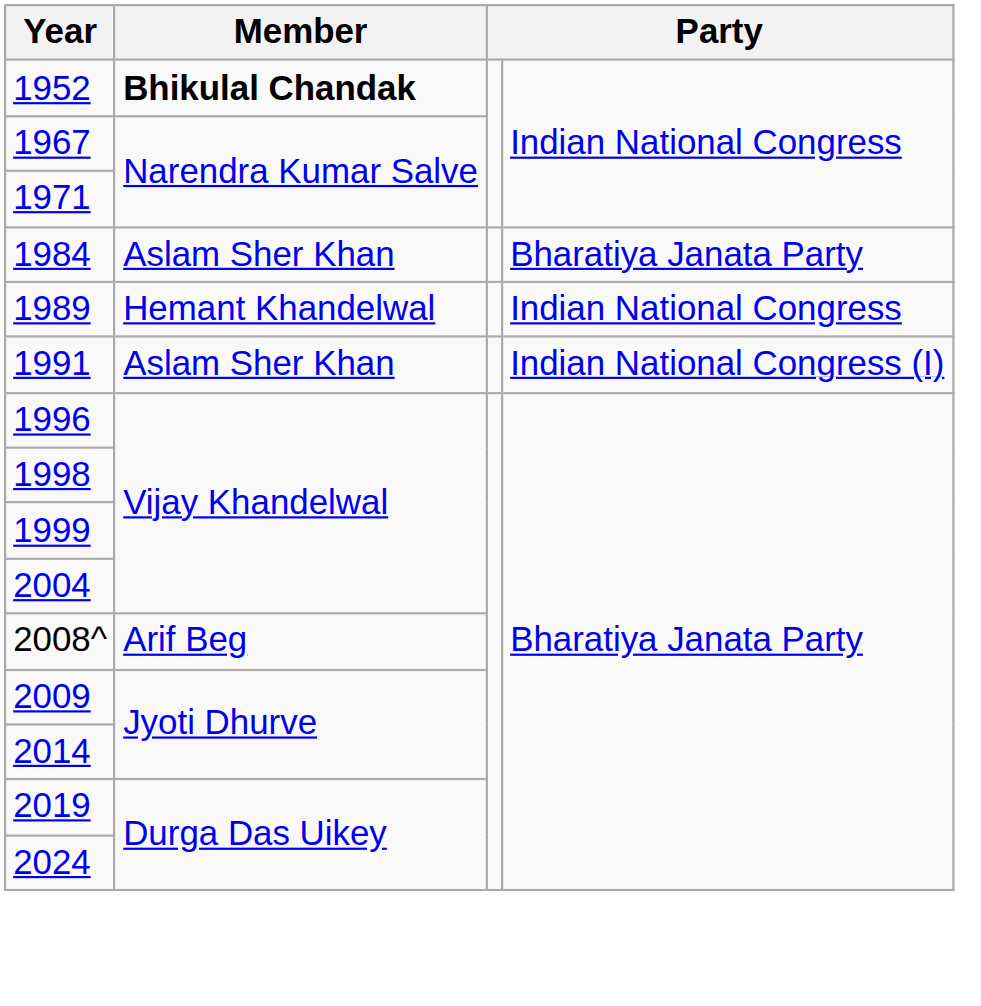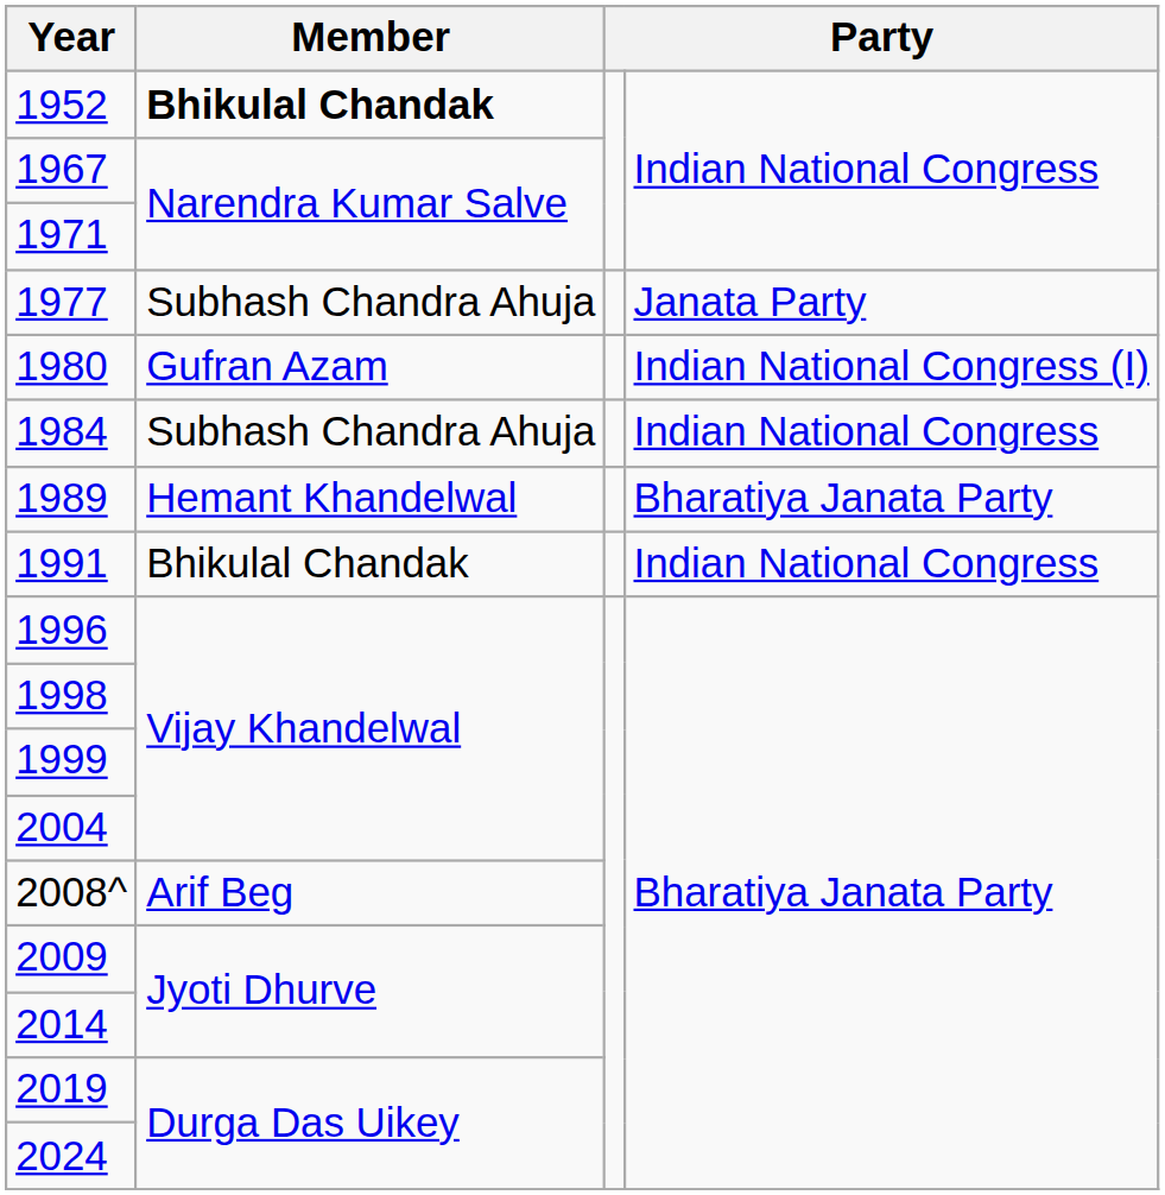+ row: 1977 | Subhash Chandra Ahuja | Janata Party
+ row: 1980 | Gufran Azam | Indian National Congress (I)
1984 | Member: Aslam Sher Khan -> Subhash Chandra Ahuja
1984 | column 4: Bharatiya Janata Party -> Indian National Congress
1989 | column 4: Indian National Congress -> Bharatiya Janata Party
1991 | Member: Aslam Sher Khan -> Bhikulal Chandak
1991 | column 4: Indian National Congress (I) -> Indian National Congress
